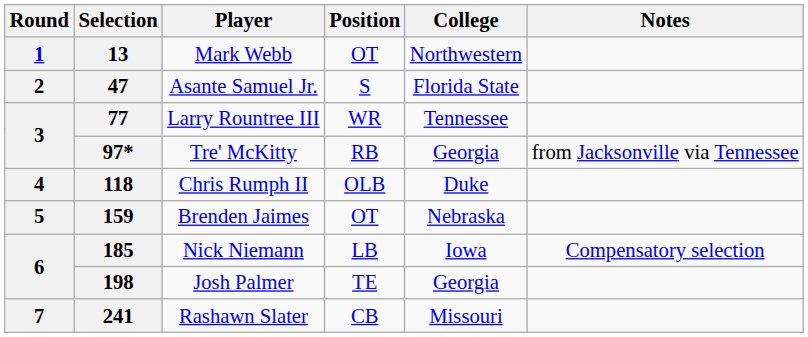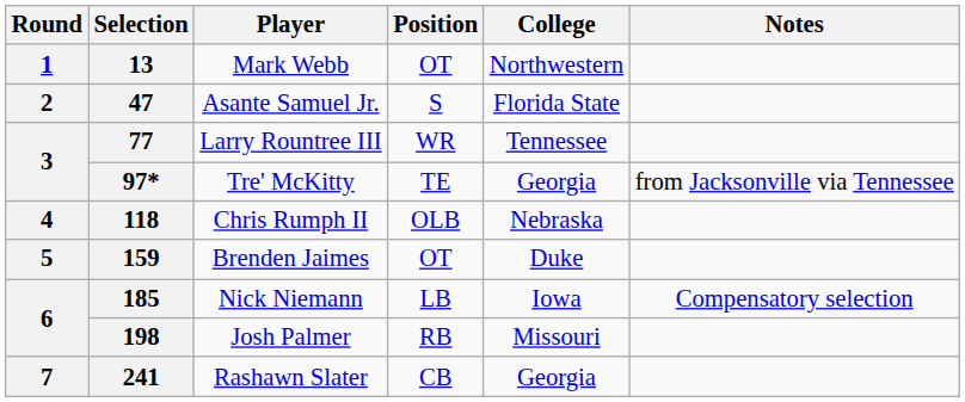97* | Position: RB -> TE
118 | College: Duke -> Nebraska
159 | College: Nebraska -> Duke
198 | Position: TE -> RB
198 | College: Georgia -> Missouri
241 | College: Missouri -> Georgia
